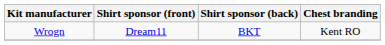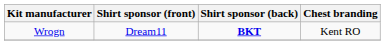Wrogn | Shirt sponsor (back): normal -> bold
